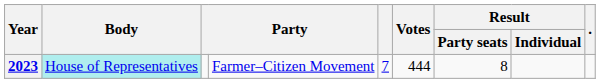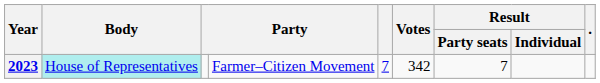2023 | Votes: 444 -> 342
2023 | Result / Party seats: 8 -> 7
